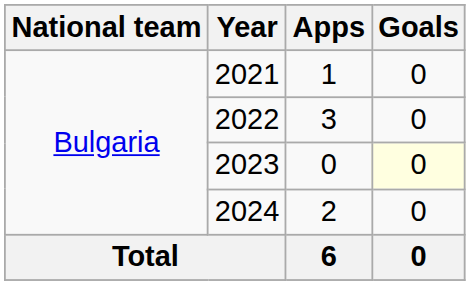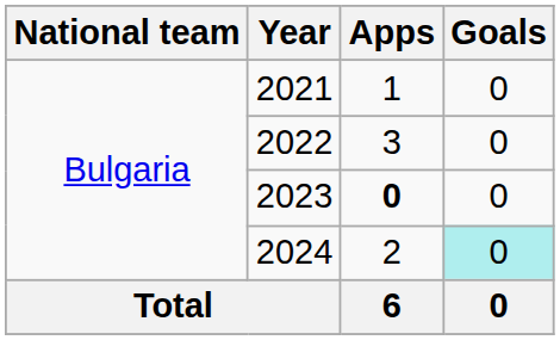2023 | Apps: normal -> bold
2023 | Goals: lightyellow background -> no background
2024 | Goals: no background -> paleturquoise background
